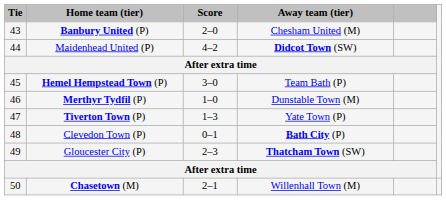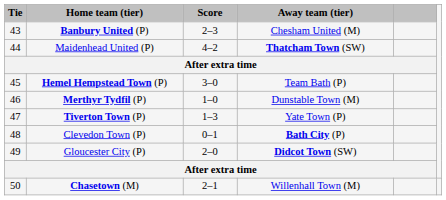Banbury United (P) | Score: 2–0 -> 2–3
Maidenhead United (P) | Away team (tier): Didcot Town (SW) -> Thatcham Town (SW)
Gloucester City (P) | Score: 2–3 -> 2–0
Gloucester City (P) | Away team (tier): Thatcham Town (SW) -> Didcot Town (SW)
